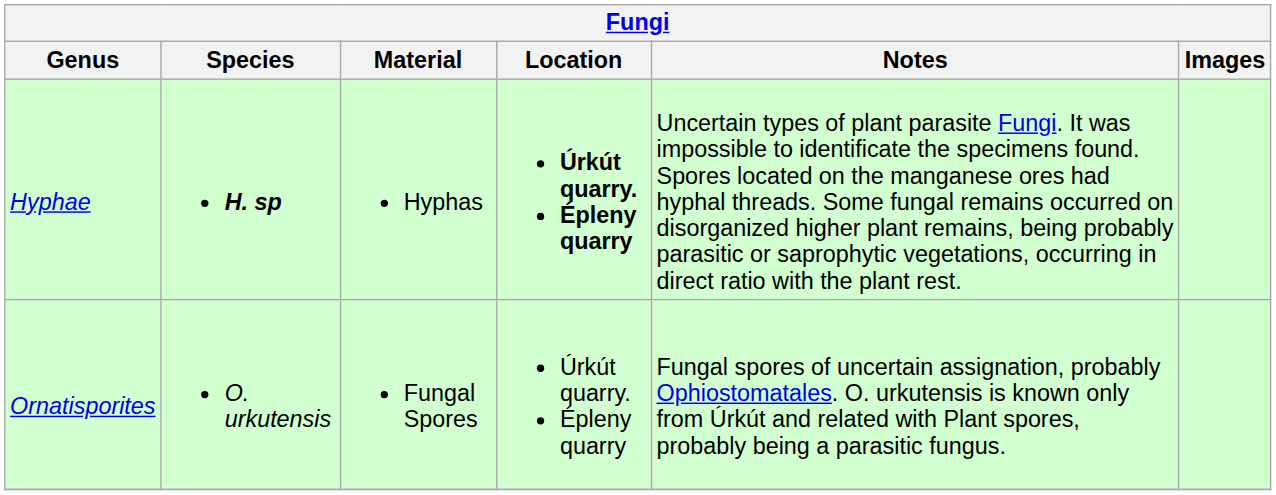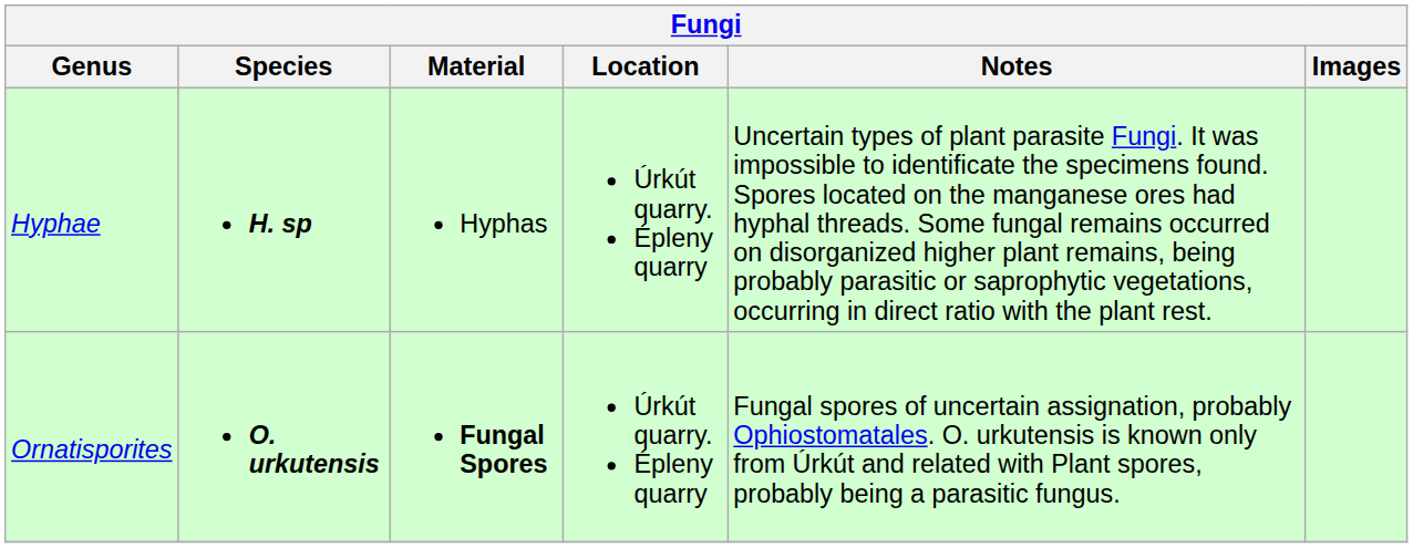Hyphae | Location: bold -> normal
Ornatisporites | Species: normal -> bold
Ornatisporites | Material: normal -> bold
